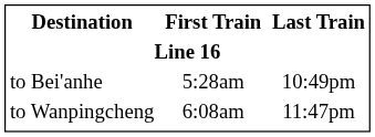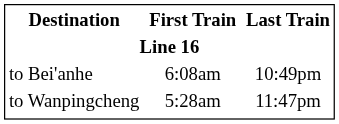to Bei'anhe | First Train: 5:28am -> 6:08am
to Wanpingcheng | First Train: 6:08am -> 5:28am
